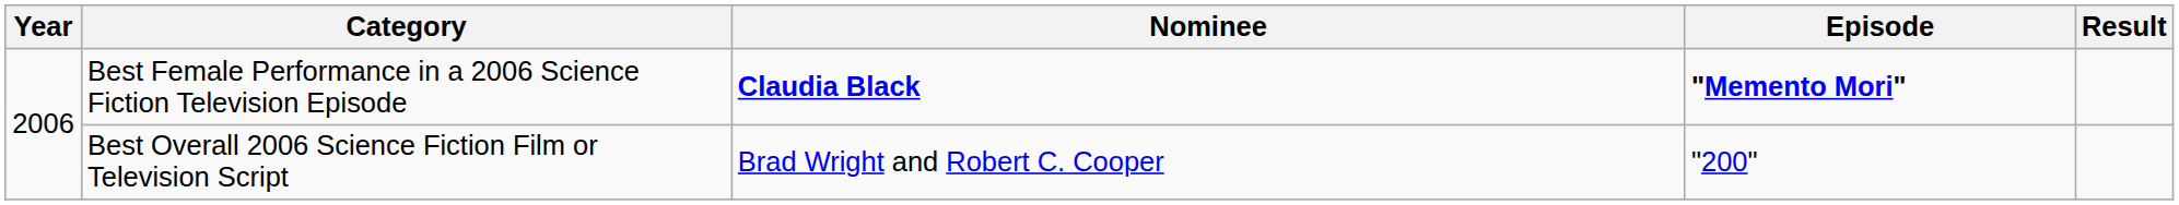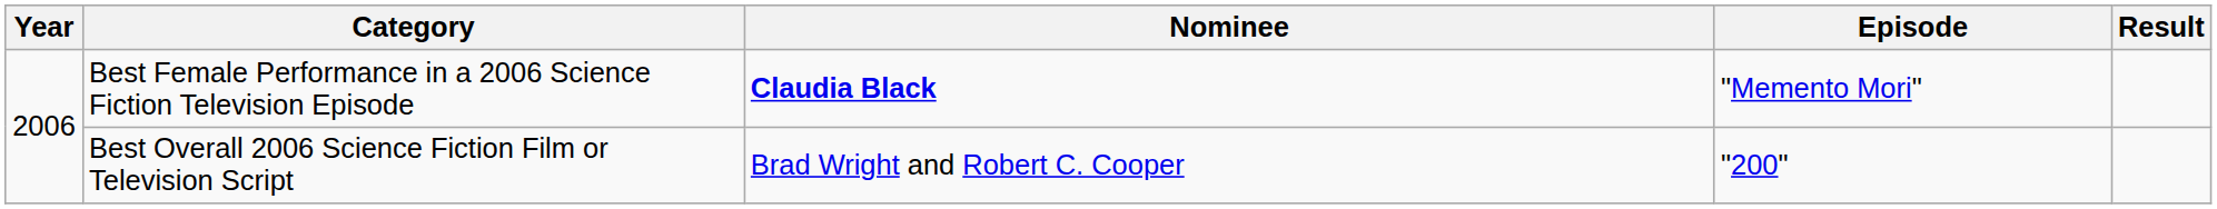row 2 | Episode: bold -> normal
